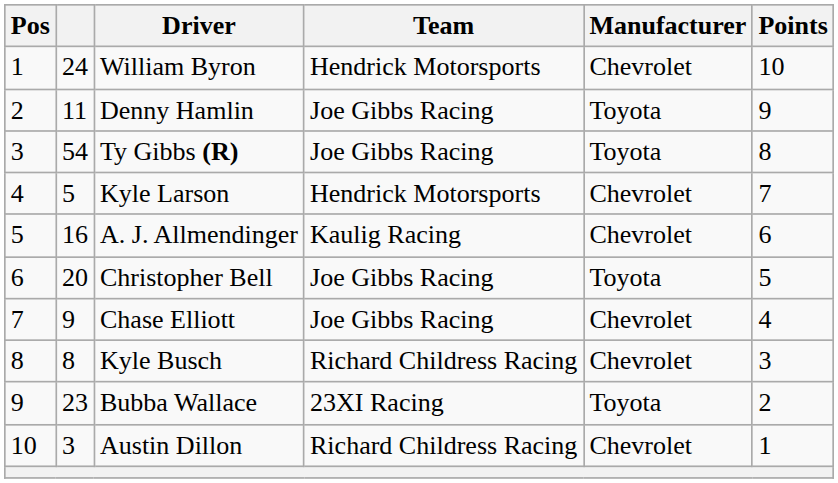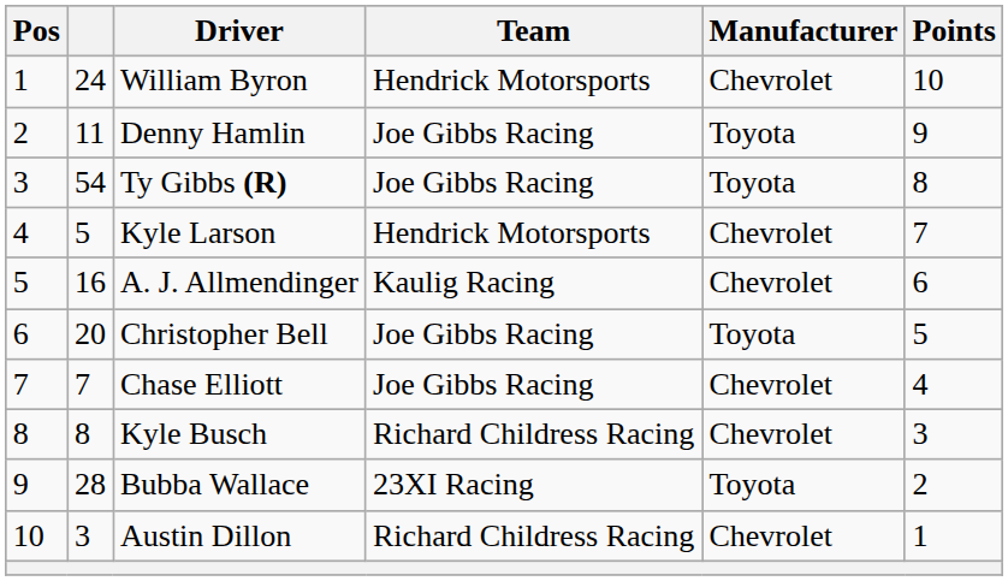Chase Elliott | column 2: 9 -> 7
Bubba Wallace | column 2: 23 -> 28
